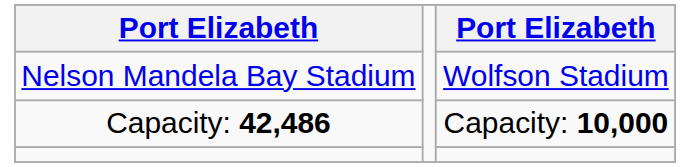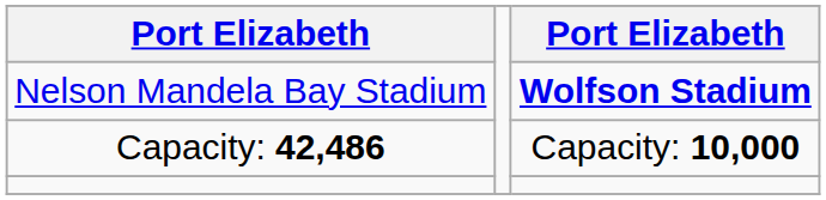Nelson Mandela Bay Stadium | column 3: normal -> bold
